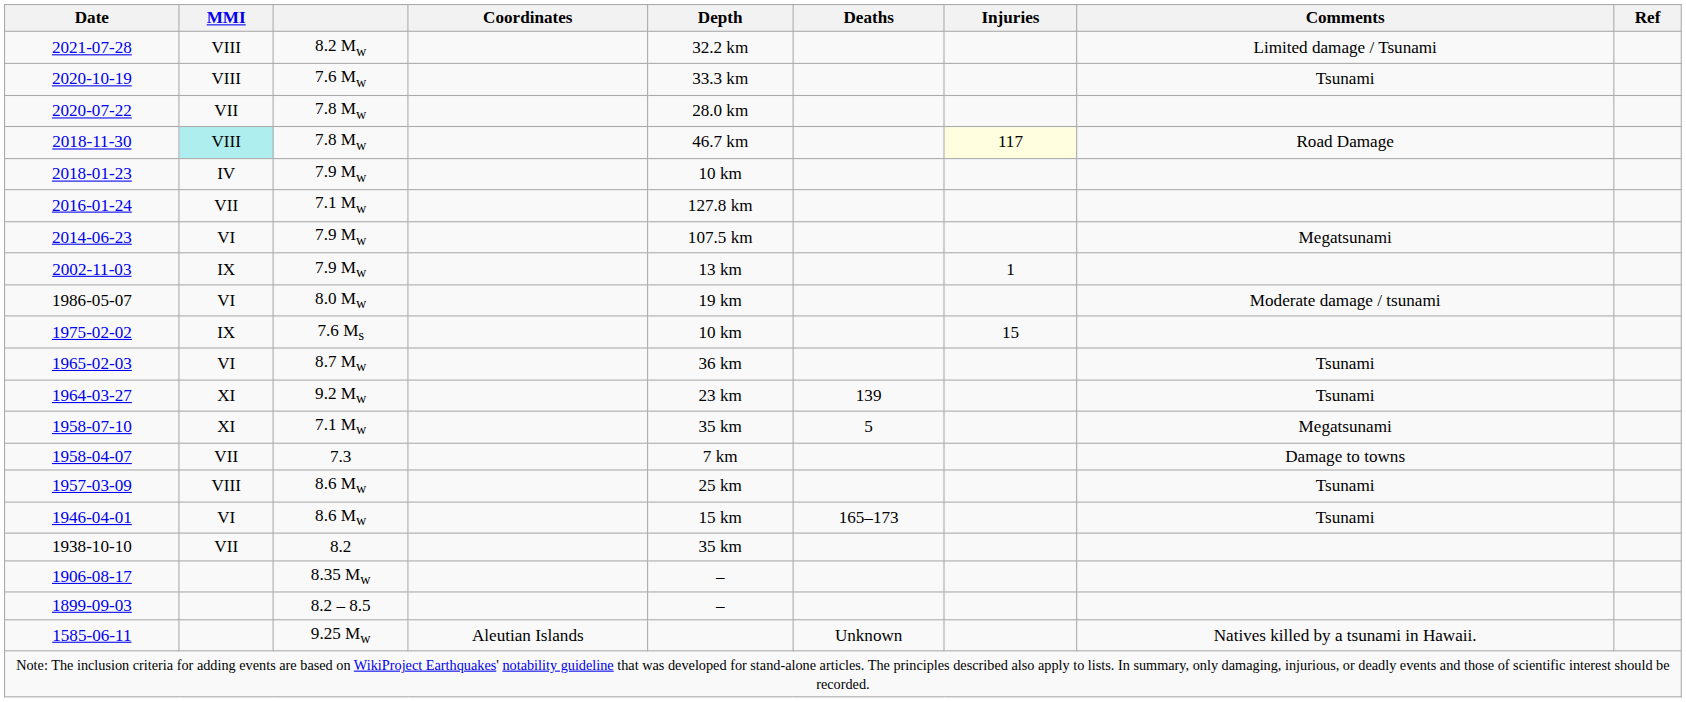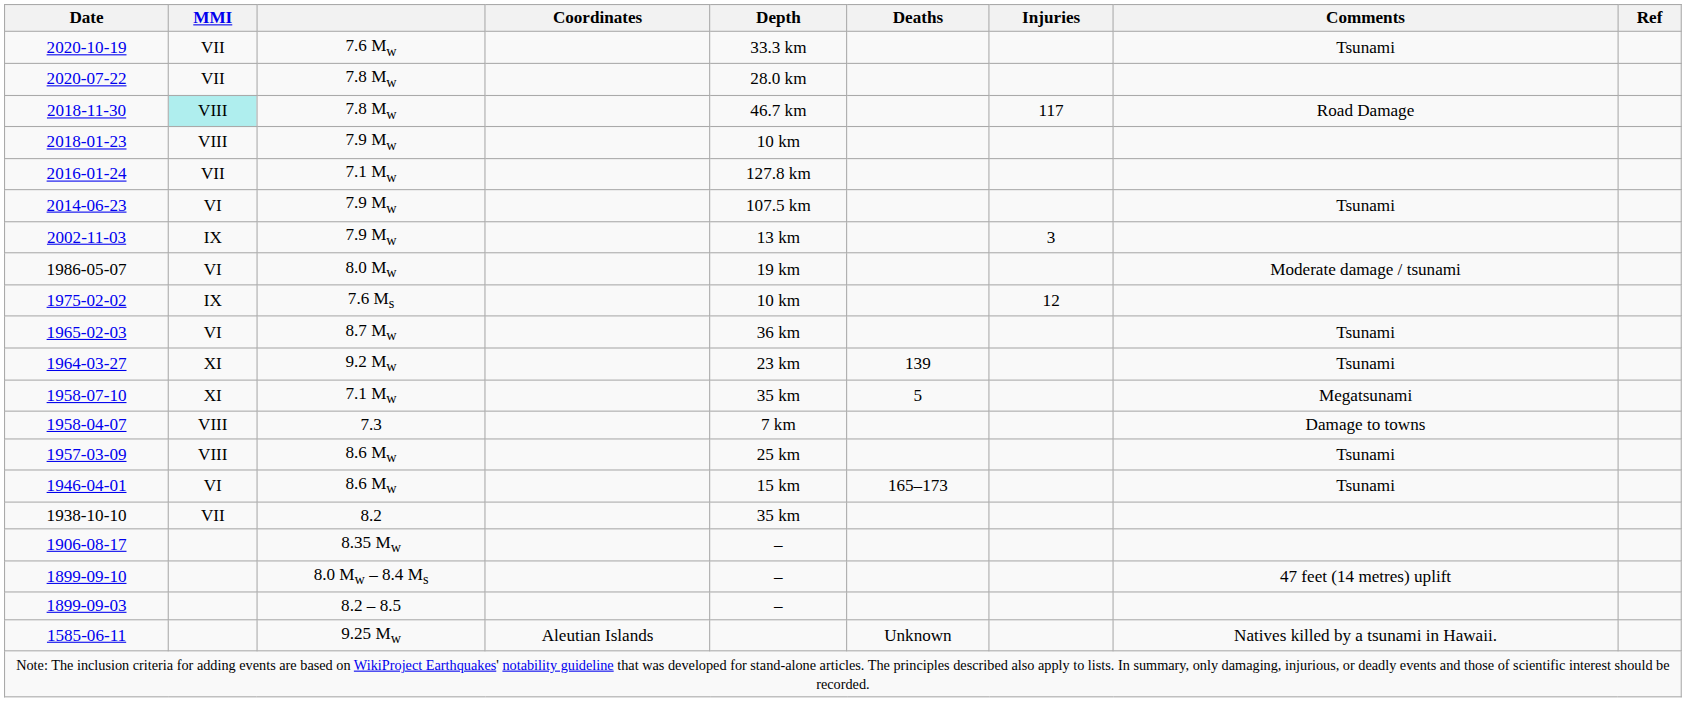- row: 2021-07-28 | VIII | 8.2 Mw | 32.2 km | Limited damage / Tsunami
2020-10-19 | MMI: VIII -> VII
2018-11-30 | Injuries: lightyellow background -> no background
2018-01-23 | MMI: IV -> VIII
2014-06-23 | Comments: Megatsunami -> Tsunami
2002-11-03 | Injuries: 1 -> 3
1975-02-02 | Injuries: 15 -> 12
1958-04-07 | MMI: VII -> VIII
+ row: 1899-09-10 | 8.0 Mw – 8.4 Ms | – | 47 feet (14 metres) uplift
